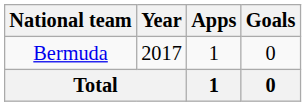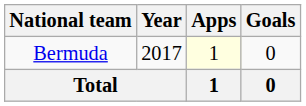Bermuda | Apps: no background -> lightyellow background
